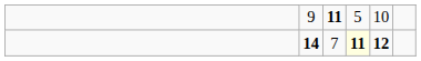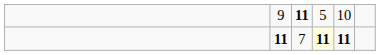row 2 | column 2: 14 -> 11
row 2 | column 5: 12 -> 11
